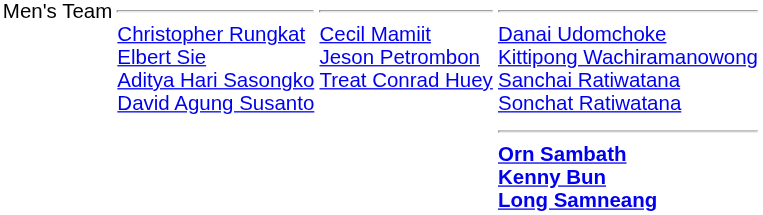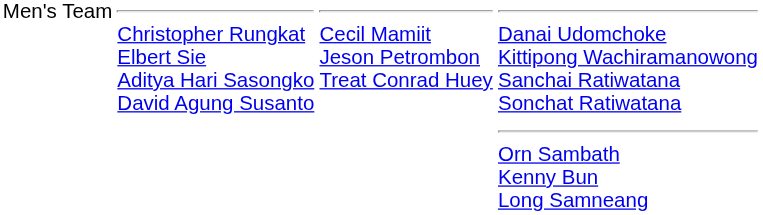row 2 | column 4: bold -> normal
